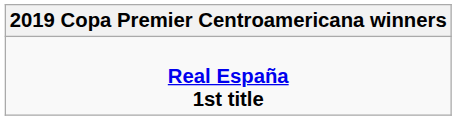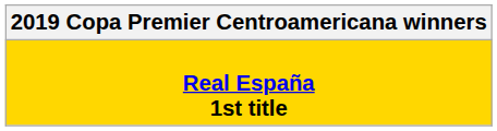row 2 | column 1: no background -> gold background
